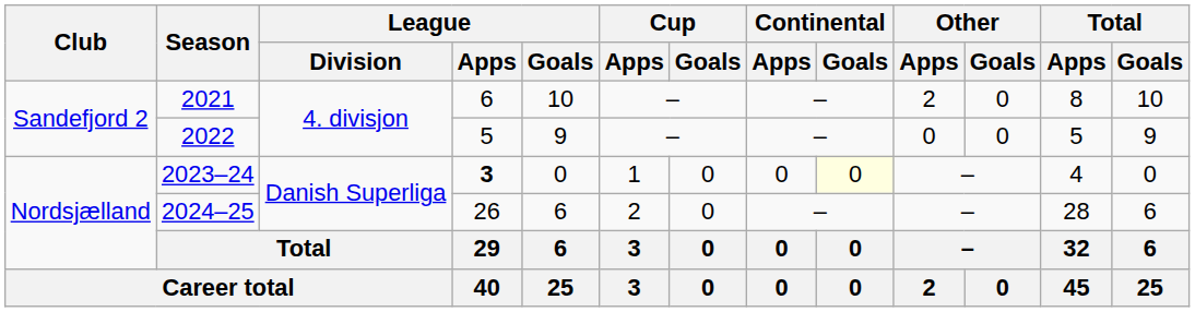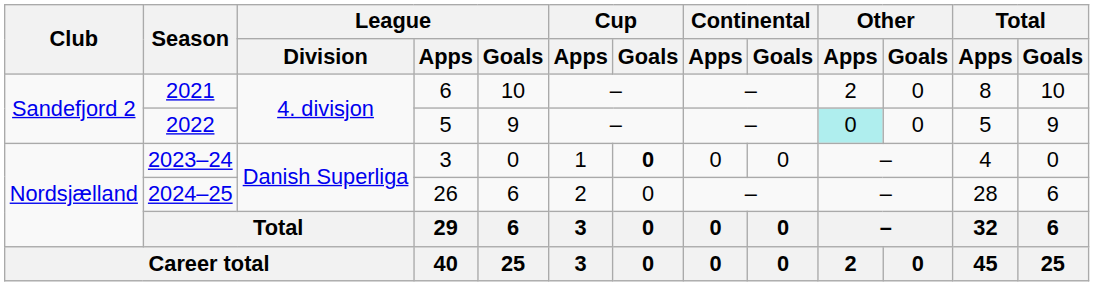2022 | Other / Apps: no background -> paleturquoise background
2023–24 | League / Apps: bold -> normal
2023–24 | Cup / Goals: normal -> bold
2023–24 | Continental / Goals: lightyellow background -> no background
